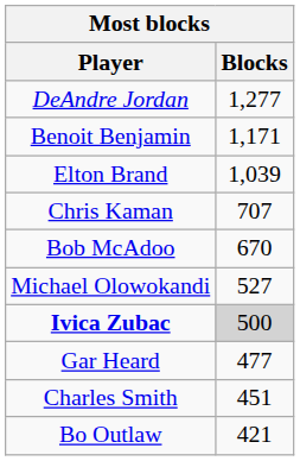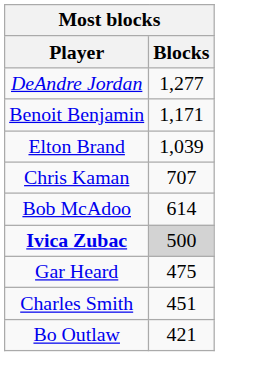Bob McAdoo | Blocks: 670 -> 614
- row: Michael Olowokandi | 527
Gar Heard | Blocks: 477 -> 475
